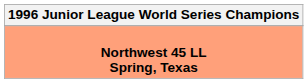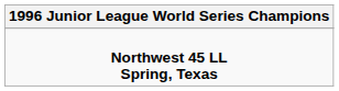row 2 | column 1: lightsalmon background -> no background
